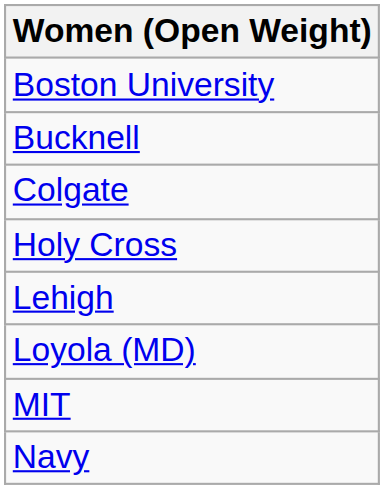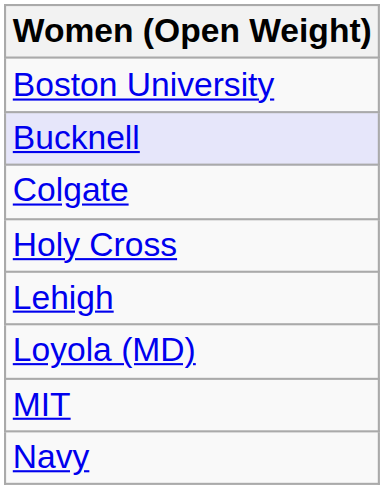row 3 | column 1: no background -> lavender background
